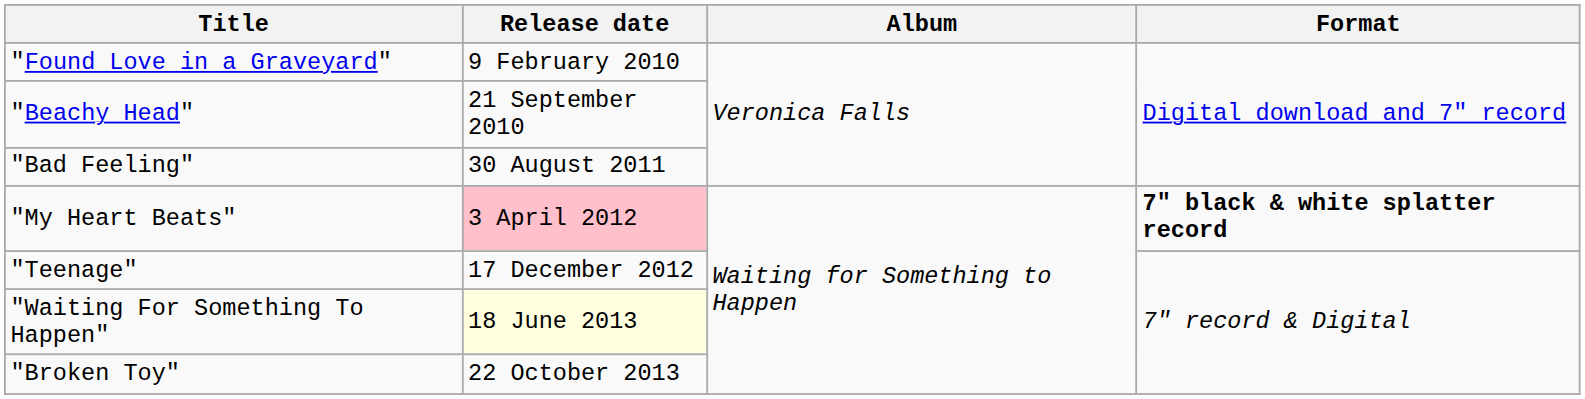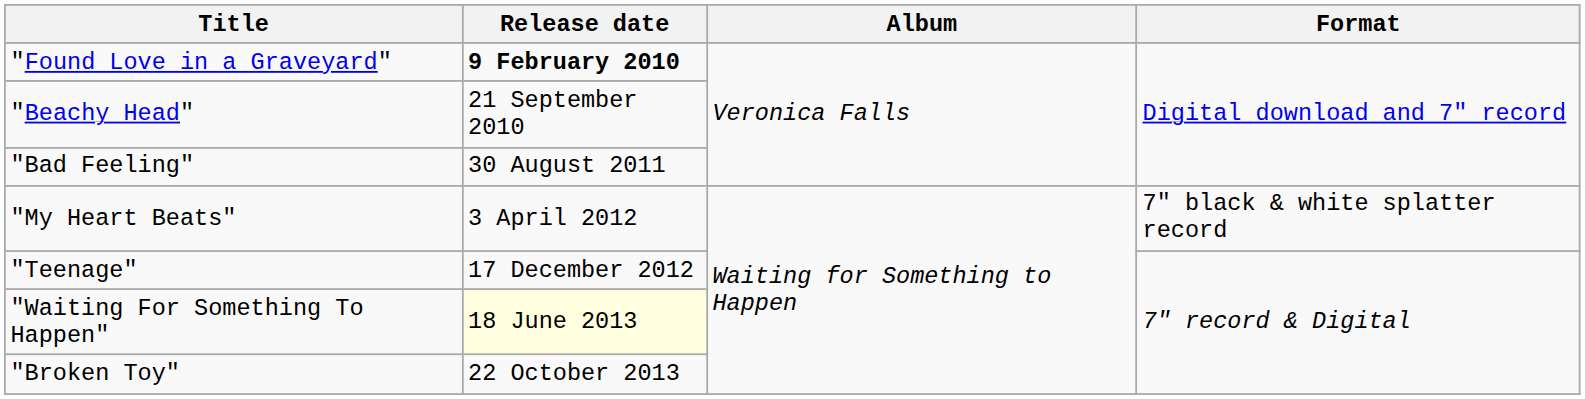"Found Love in a Graveyard" | Release date: normal -> bold
"My Heart Beats" | Release date: pink background -> no background
"My Heart Beats" | Format: bold -> normal
